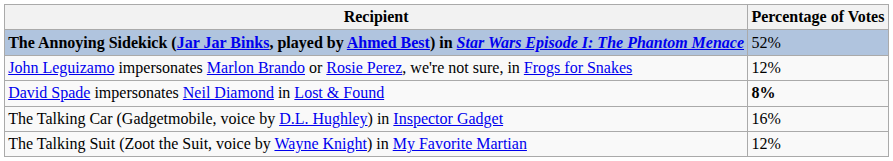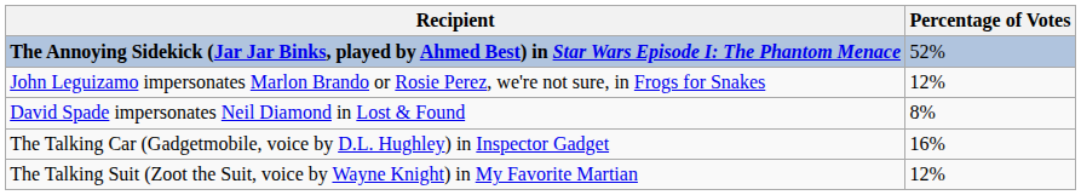David Spade impersonates Neil Diamond in Lost & Found | Percentage of Votes: bold -> normal
